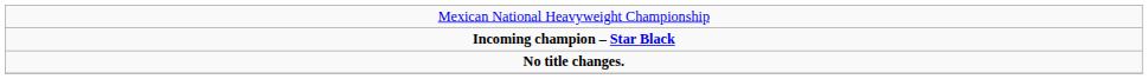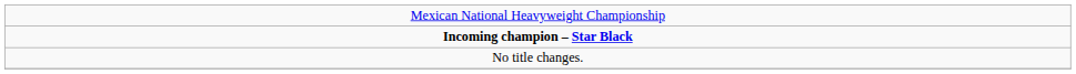No title changes. | column 1: bold -> normal
